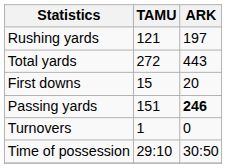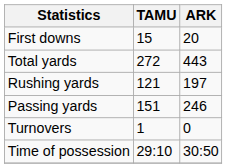rows swapped: First downs <-> Rushing yards
Passing yards | ARK: bold -> normal
